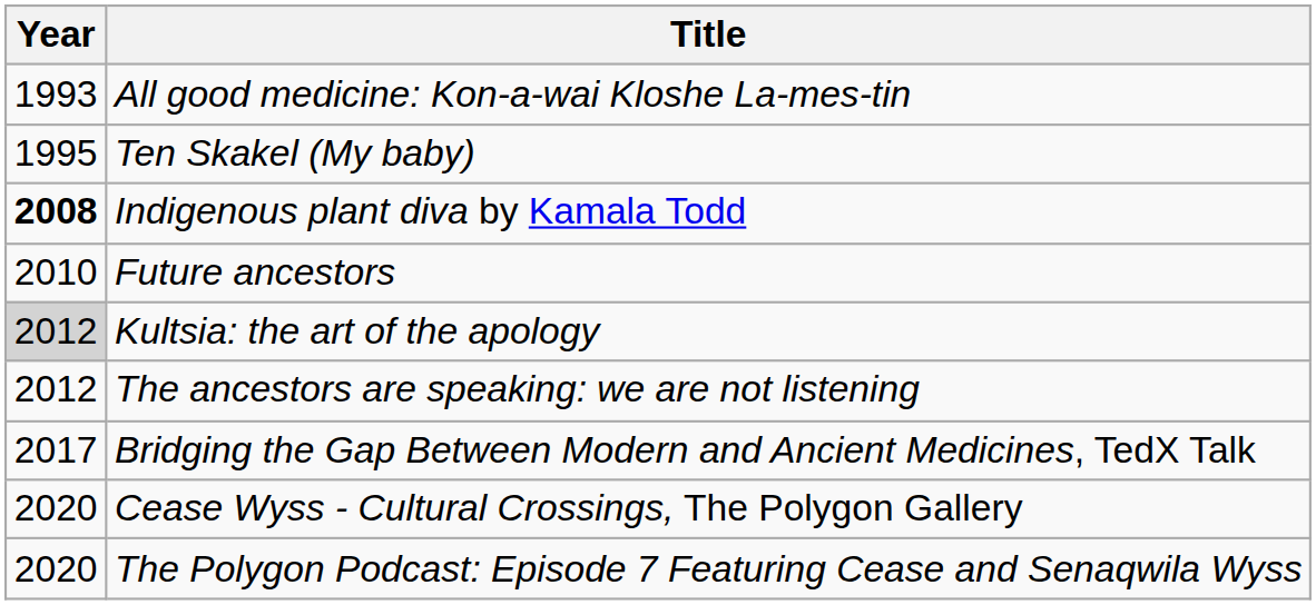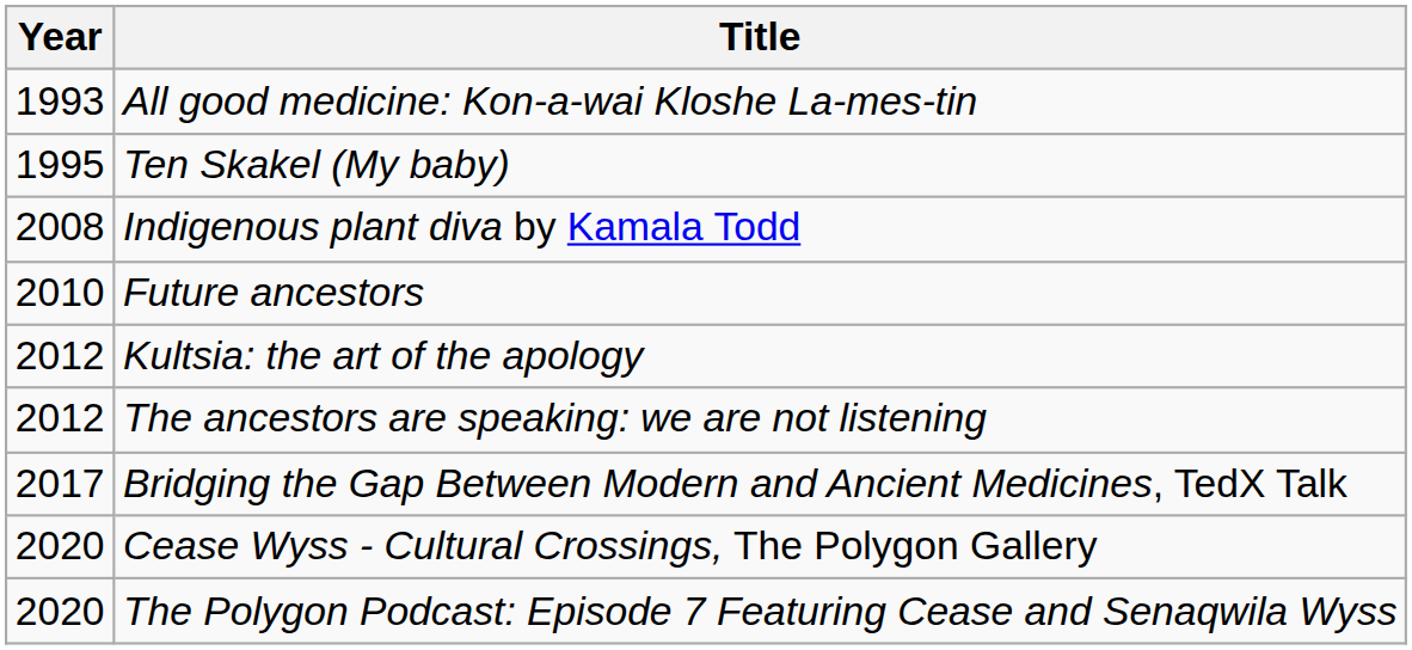Indigenous plant diva by Kamala Todd | Year: bold -> normal
Kultsia: the art of the apology | Year: lightgrey background -> no background
